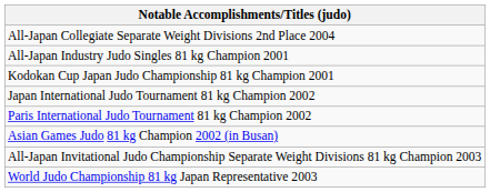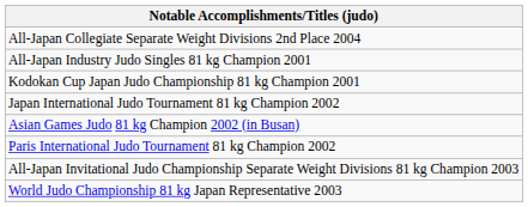row 6 | column 1: Paris International Judo Tournament 81 kg Champion 2002 -> Asian Games Judo 81 kg Champion 2002 (in Busan)
row 7 | column 1: Asian Games Judo 81 kg Champion 2002 (in Busan) -> Paris International Judo Tournament 81 kg Champion 2002
